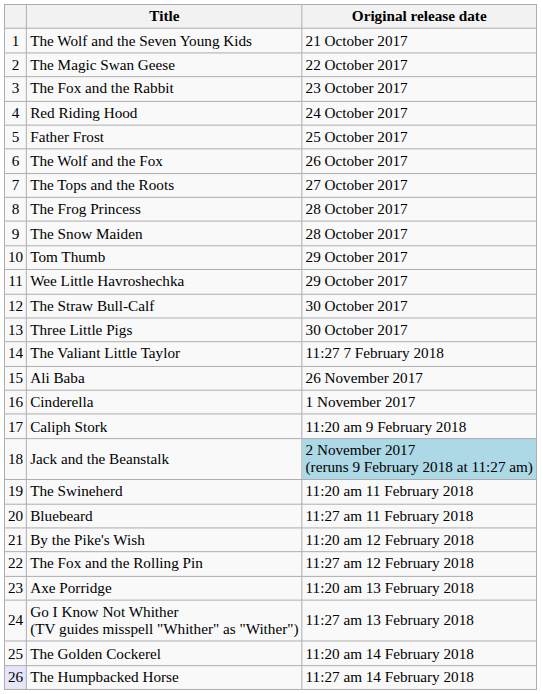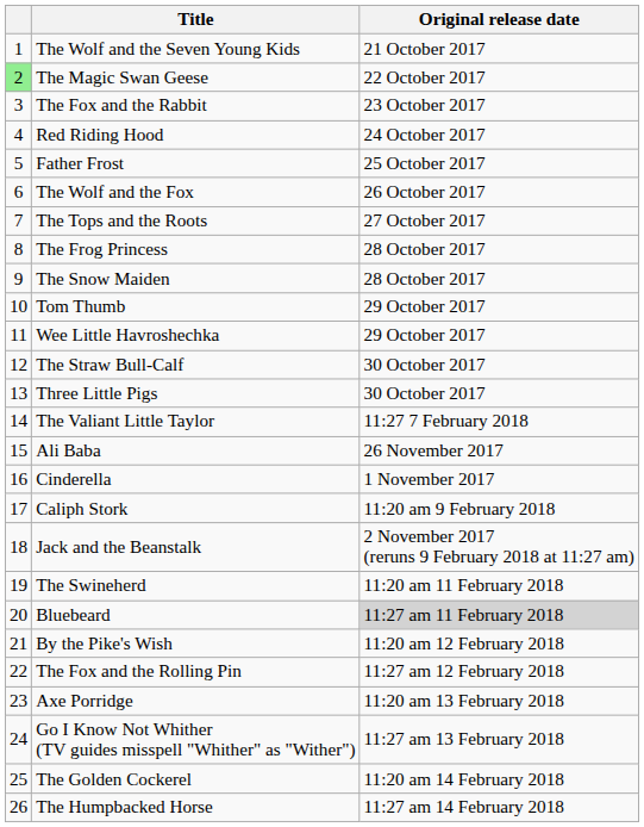The Magic Swan Geese | column 1: no background -> lightgreen background
Jack and the Beanstalk | Original release date: lightblue background -> no background
Bluebeard | Original release date: no background -> lightgrey background
The Humpbacked Horse | column 1: lavender background -> no background
